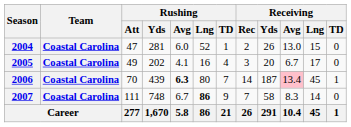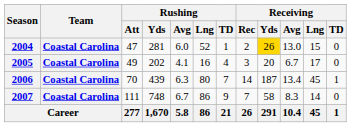2004 | Receiving / Yds: no background -> gold background
2006 | Rushing / Avg: bold -> normal
2006 | Receiving / Avg: pink background -> no background
2007 | Rushing / Lng: bold -> normal
